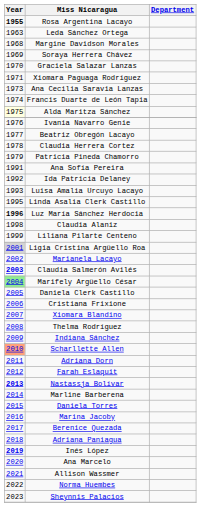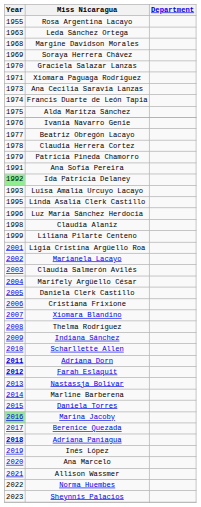Rosa Argentina Lacayo | Year: bold -> normal
Alda Maritza Sánchez | Year: lightyellow background -> no background
Ida Patricia Delaney | Year: no background -> lightgreen background
Luz María Sánchez Herdocia | Year: bold -> normal
Ligia Cristina Argüello Roa | Year: lightgrey background -> no background
Claudia Salmerón Avilés | Year: bold -> normal
Marifely Argüello César | Year: lightgreen background -> no background
Scharllette Allen | Year: lightsalmon background -> no background
Adriana Dorn | Year: normal -> bold
Farah Eslaquit | Year: normal -> bold
Nastassja Bolívar | Year: bold -> normal
Marina Jacoby | Year: no background -> lightgreen background
Adriana Paniagua | Year: normal -> bold
Inés López | Year: bold -> normal
